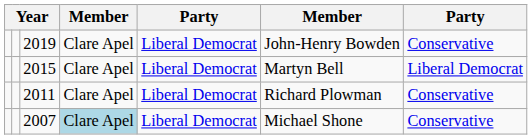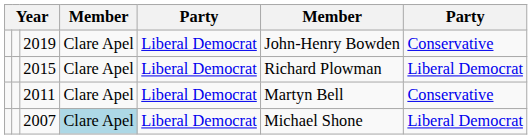2015 | column 6: Martyn Bell -> Richard Plowman
2011 | column 6: Richard Plowman -> Martyn Bell
2007 | column 7: Conservative -> Liberal Democrat
